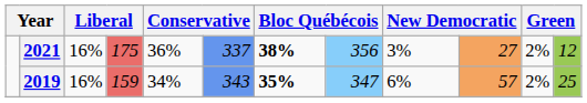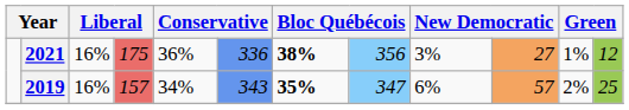2021 | column 6: 337 -> 336
2021 | column 11: 2% -> 1%
2019 | column 4: 159 -> 157
